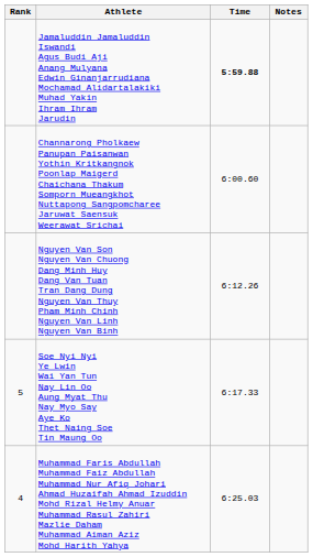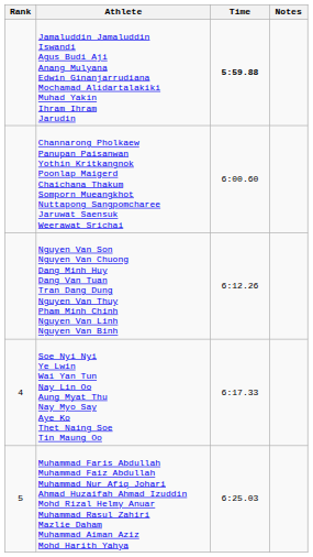row 5 | Rank: 5 -> 4
row 6 | Rank: 4 -> 5
